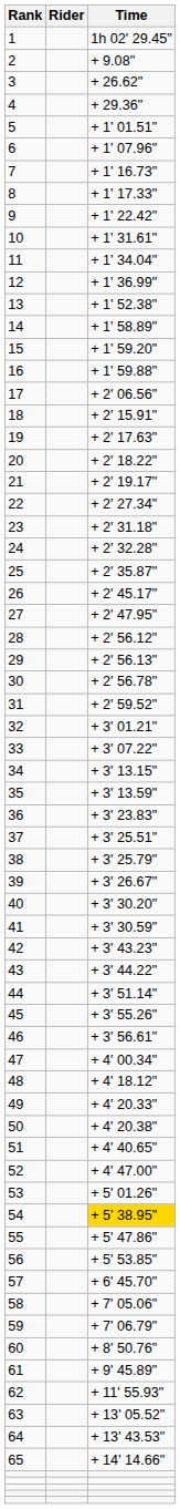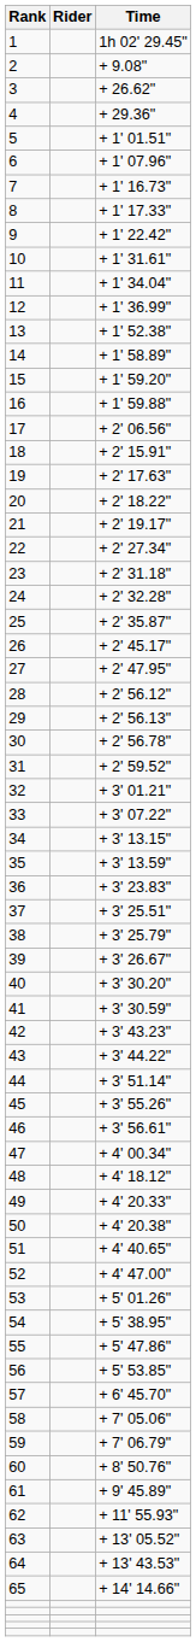54 | Time: gold background -> no background
